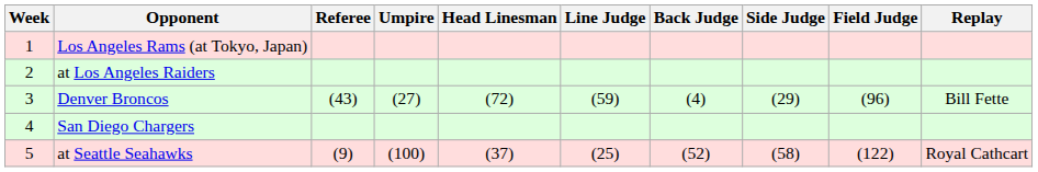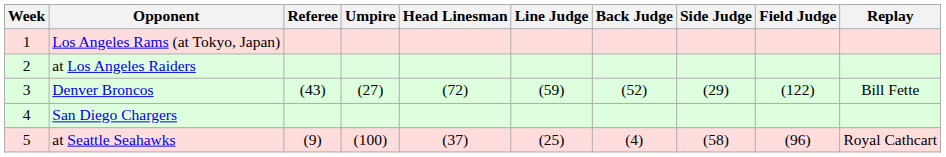Denver Broncos | Back Judge: (4) -> (52)
Denver Broncos | Field Judge: (96) -> (122)
at Seattle Seahawks | Back Judge: (52) -> (4)
at Seattle Seahawks | Field Judge: (122) -> (96)
